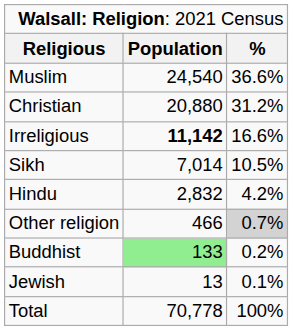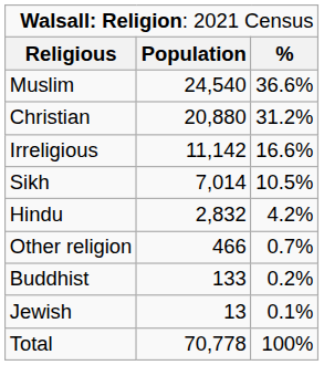Irreligious | column 2: bold -> normal
Other religion | column 3: lightgrey background -> no background
Buddhist | column 2: lightgreen background -> no background
